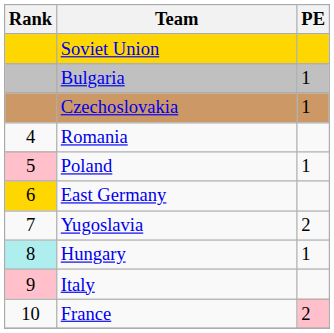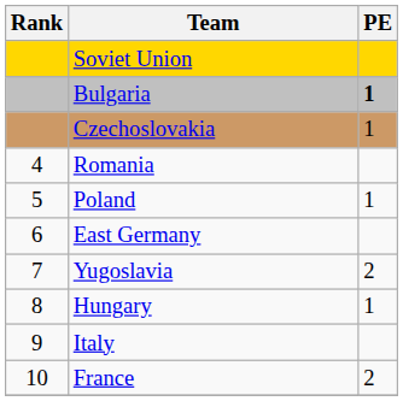Bulgaria | PE: normal -> bold
Poland | Rank: pink background -> no background
East Germany | Rank: gold background -> no background
Hungary | Rank: paleturquoise background -> no background
Italy | Rank: pink background -> no background
France | PE: pink background -> no background
